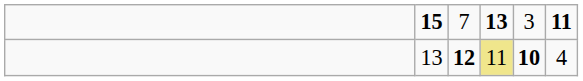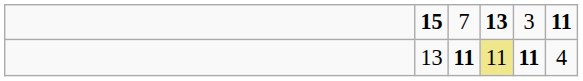row 2 | column 3: 12 -> 11
row 2 | column 5: 10 -> 11
